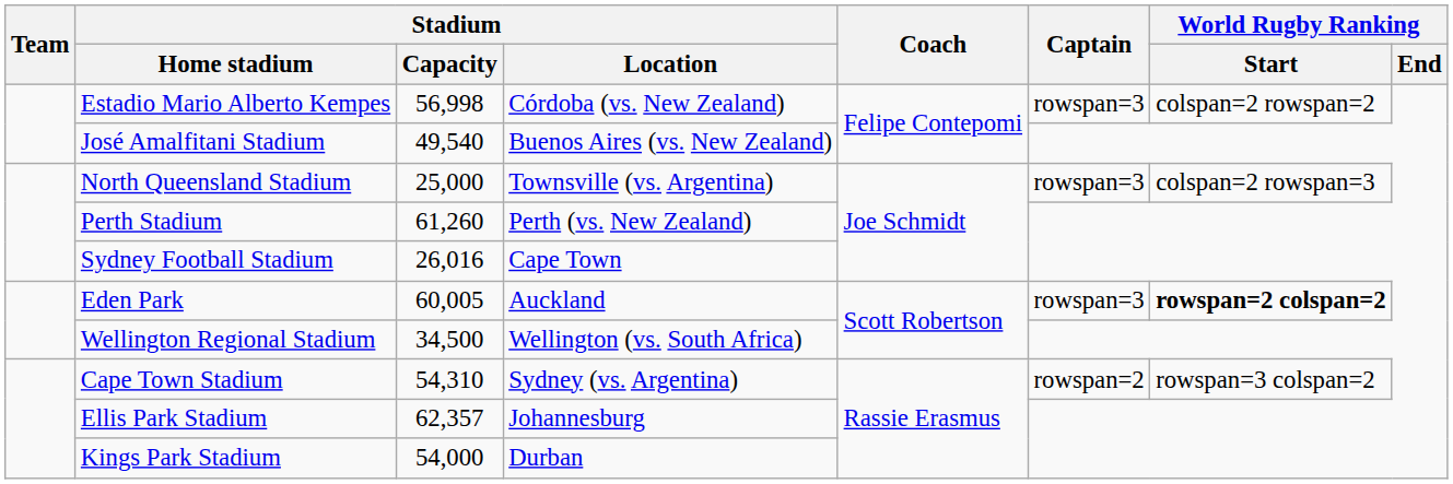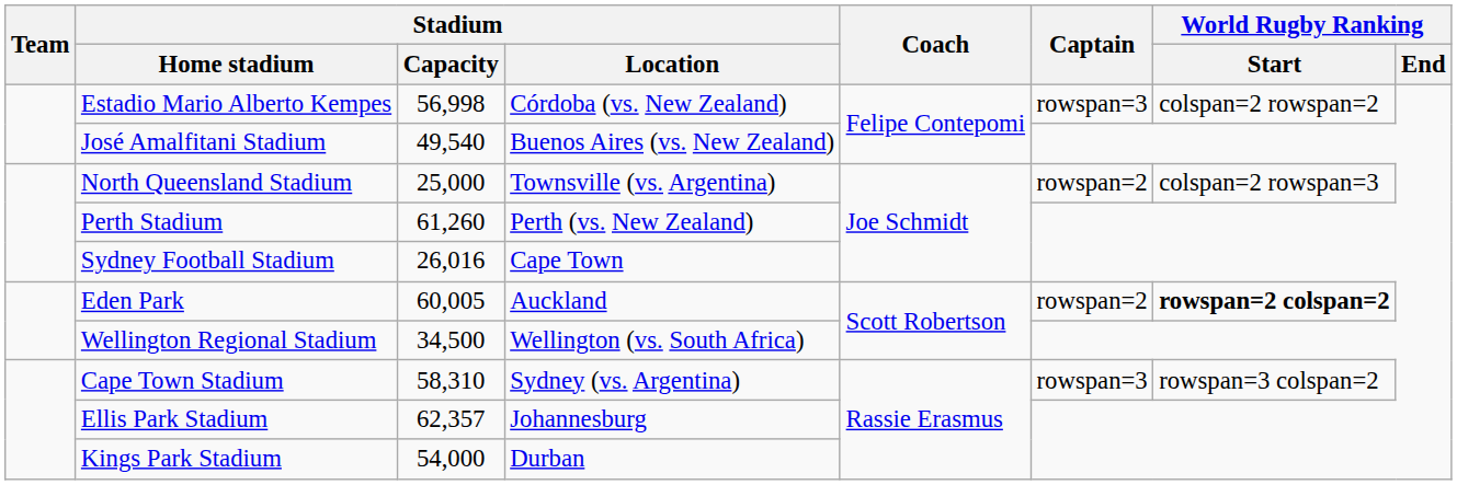North Queensland Stadium | Captain: rowspan=3 -> rowspan=2
Eden Park | Captain: rowspan=3 -> rowspan=2
Cape Town Stadium | Stadium / Capacity: 54,310 -> 58,310
Cape Town Stadium | Captain: rowspan=2 -> rowspan=3
